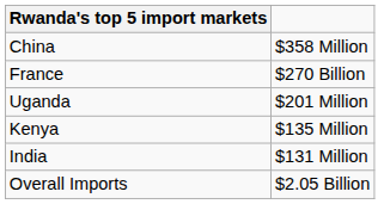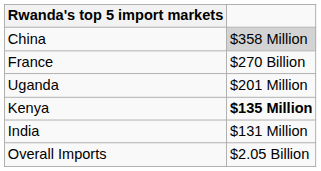China | column 2: no background -> lightgrey background
Kenya | column 2: normal -> bold
